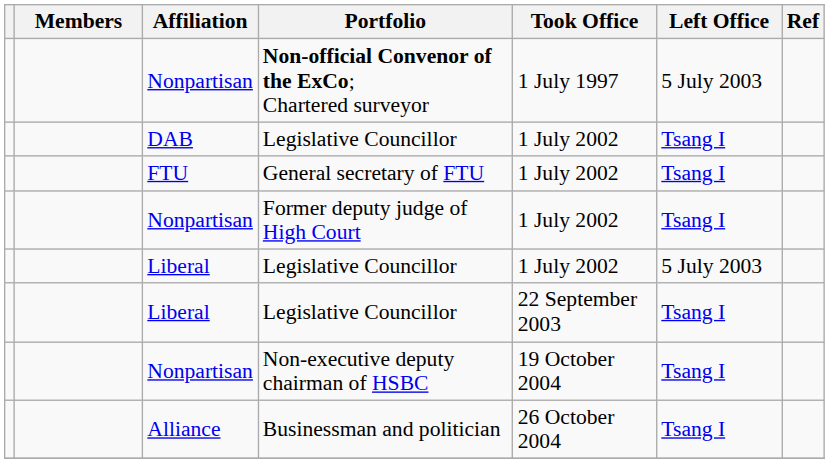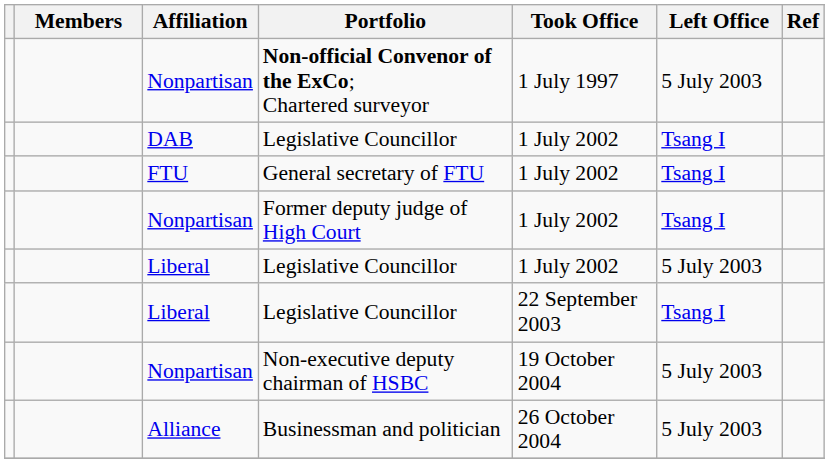Non-executive deputy chairman of HSBC | Left Office: Tsang I -> 5 July 2003
Businessman and politician | Left Office: Tsang I -> 5 July 2003
